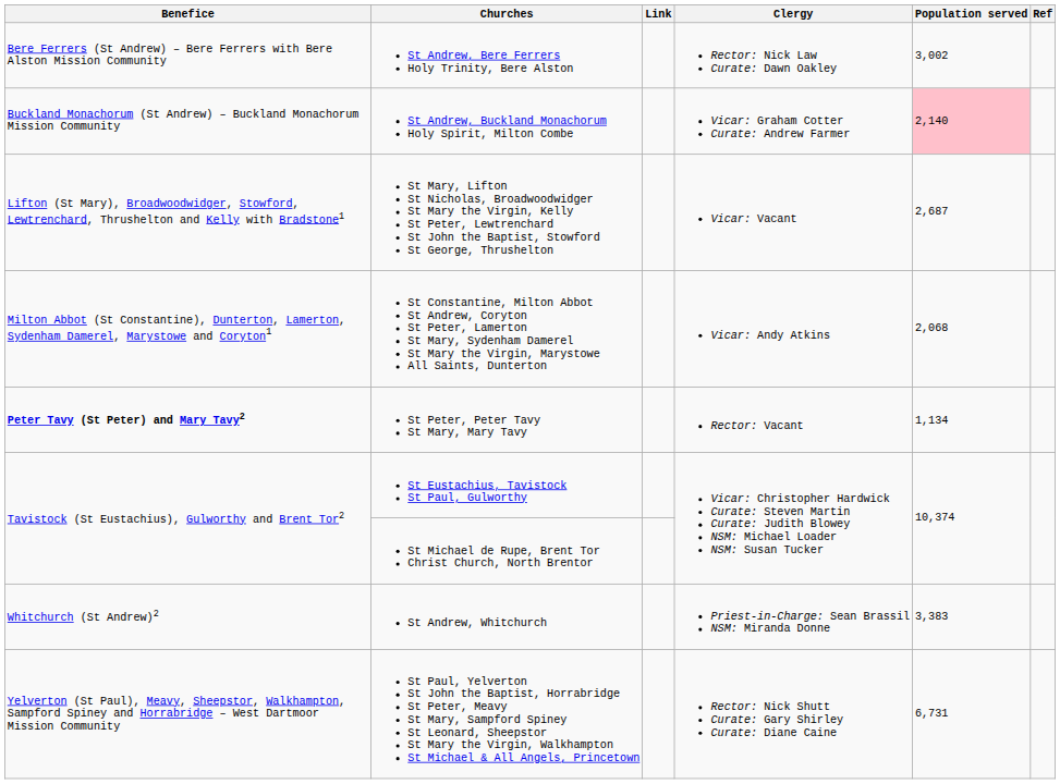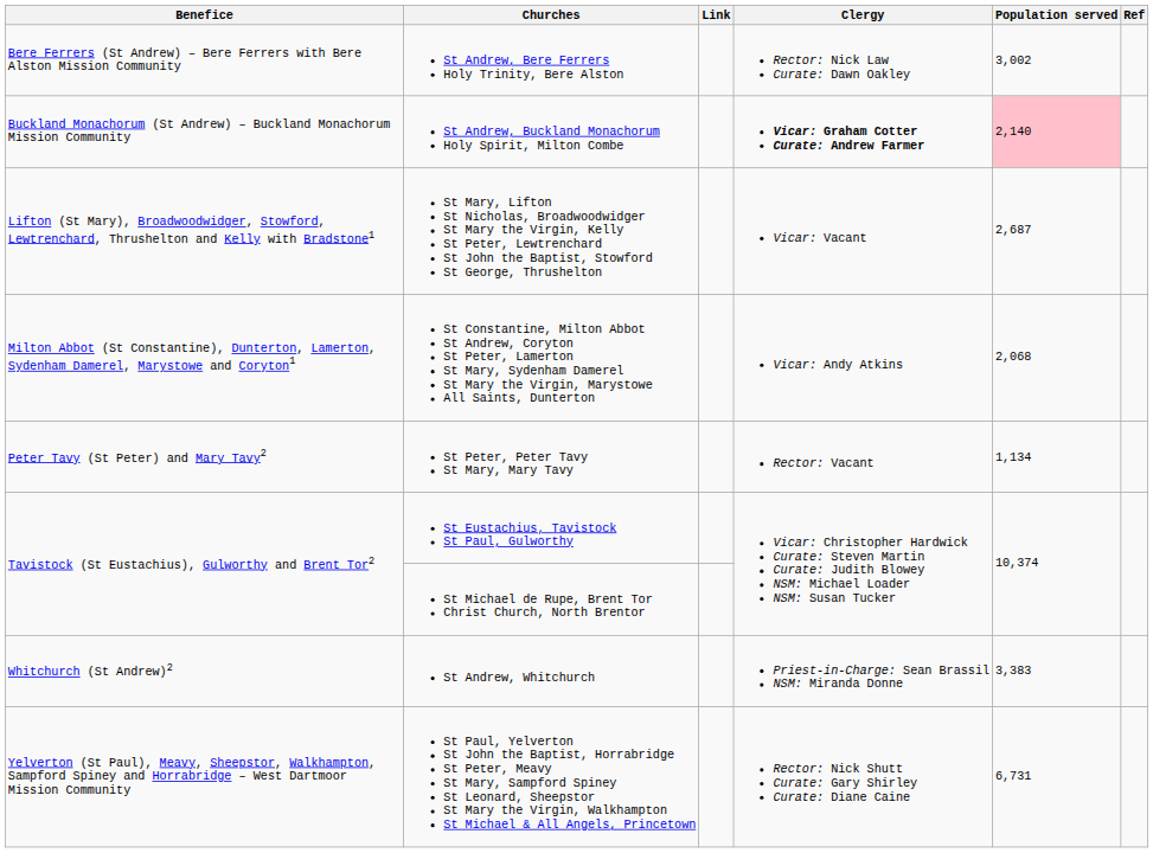St Andrew, Buckland Monachorum Holy Spirit, Milton Combe | Clergy: normal -> bold
St Peter, Peter Tavy St Mary, Mary Tavy | Benefice: bold -> normal
